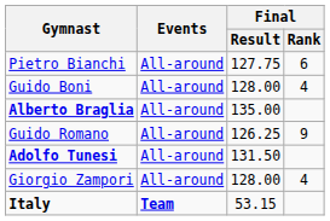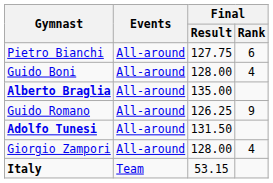Italy | Events: bold -> normal
